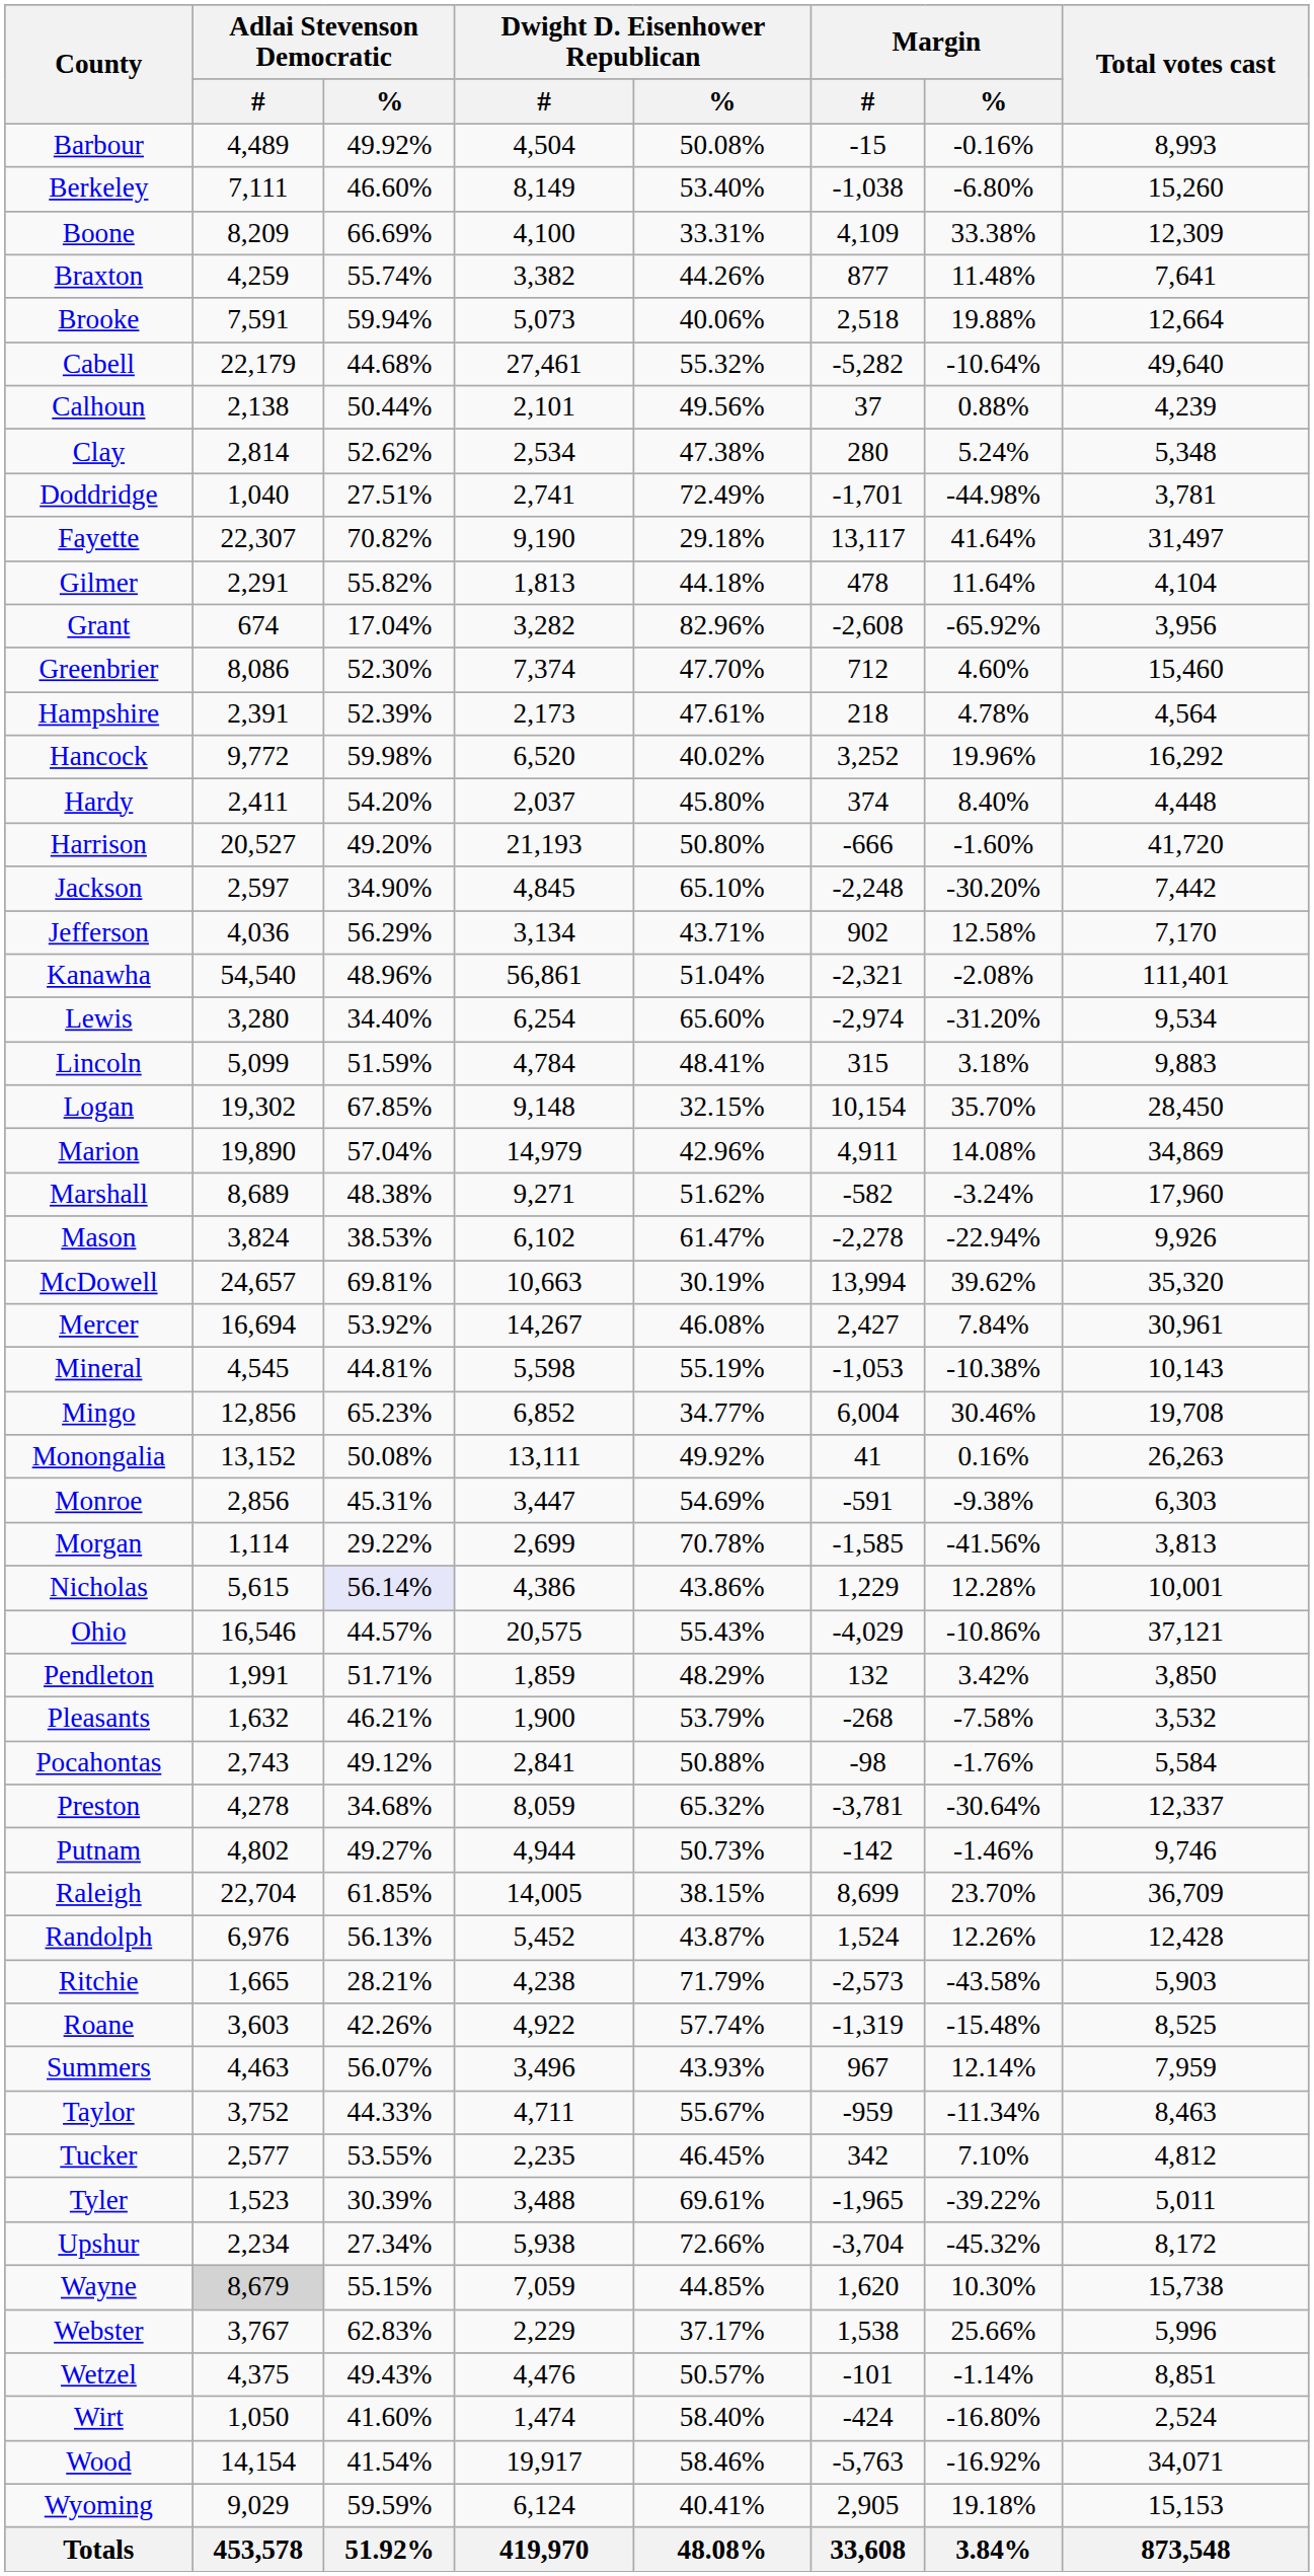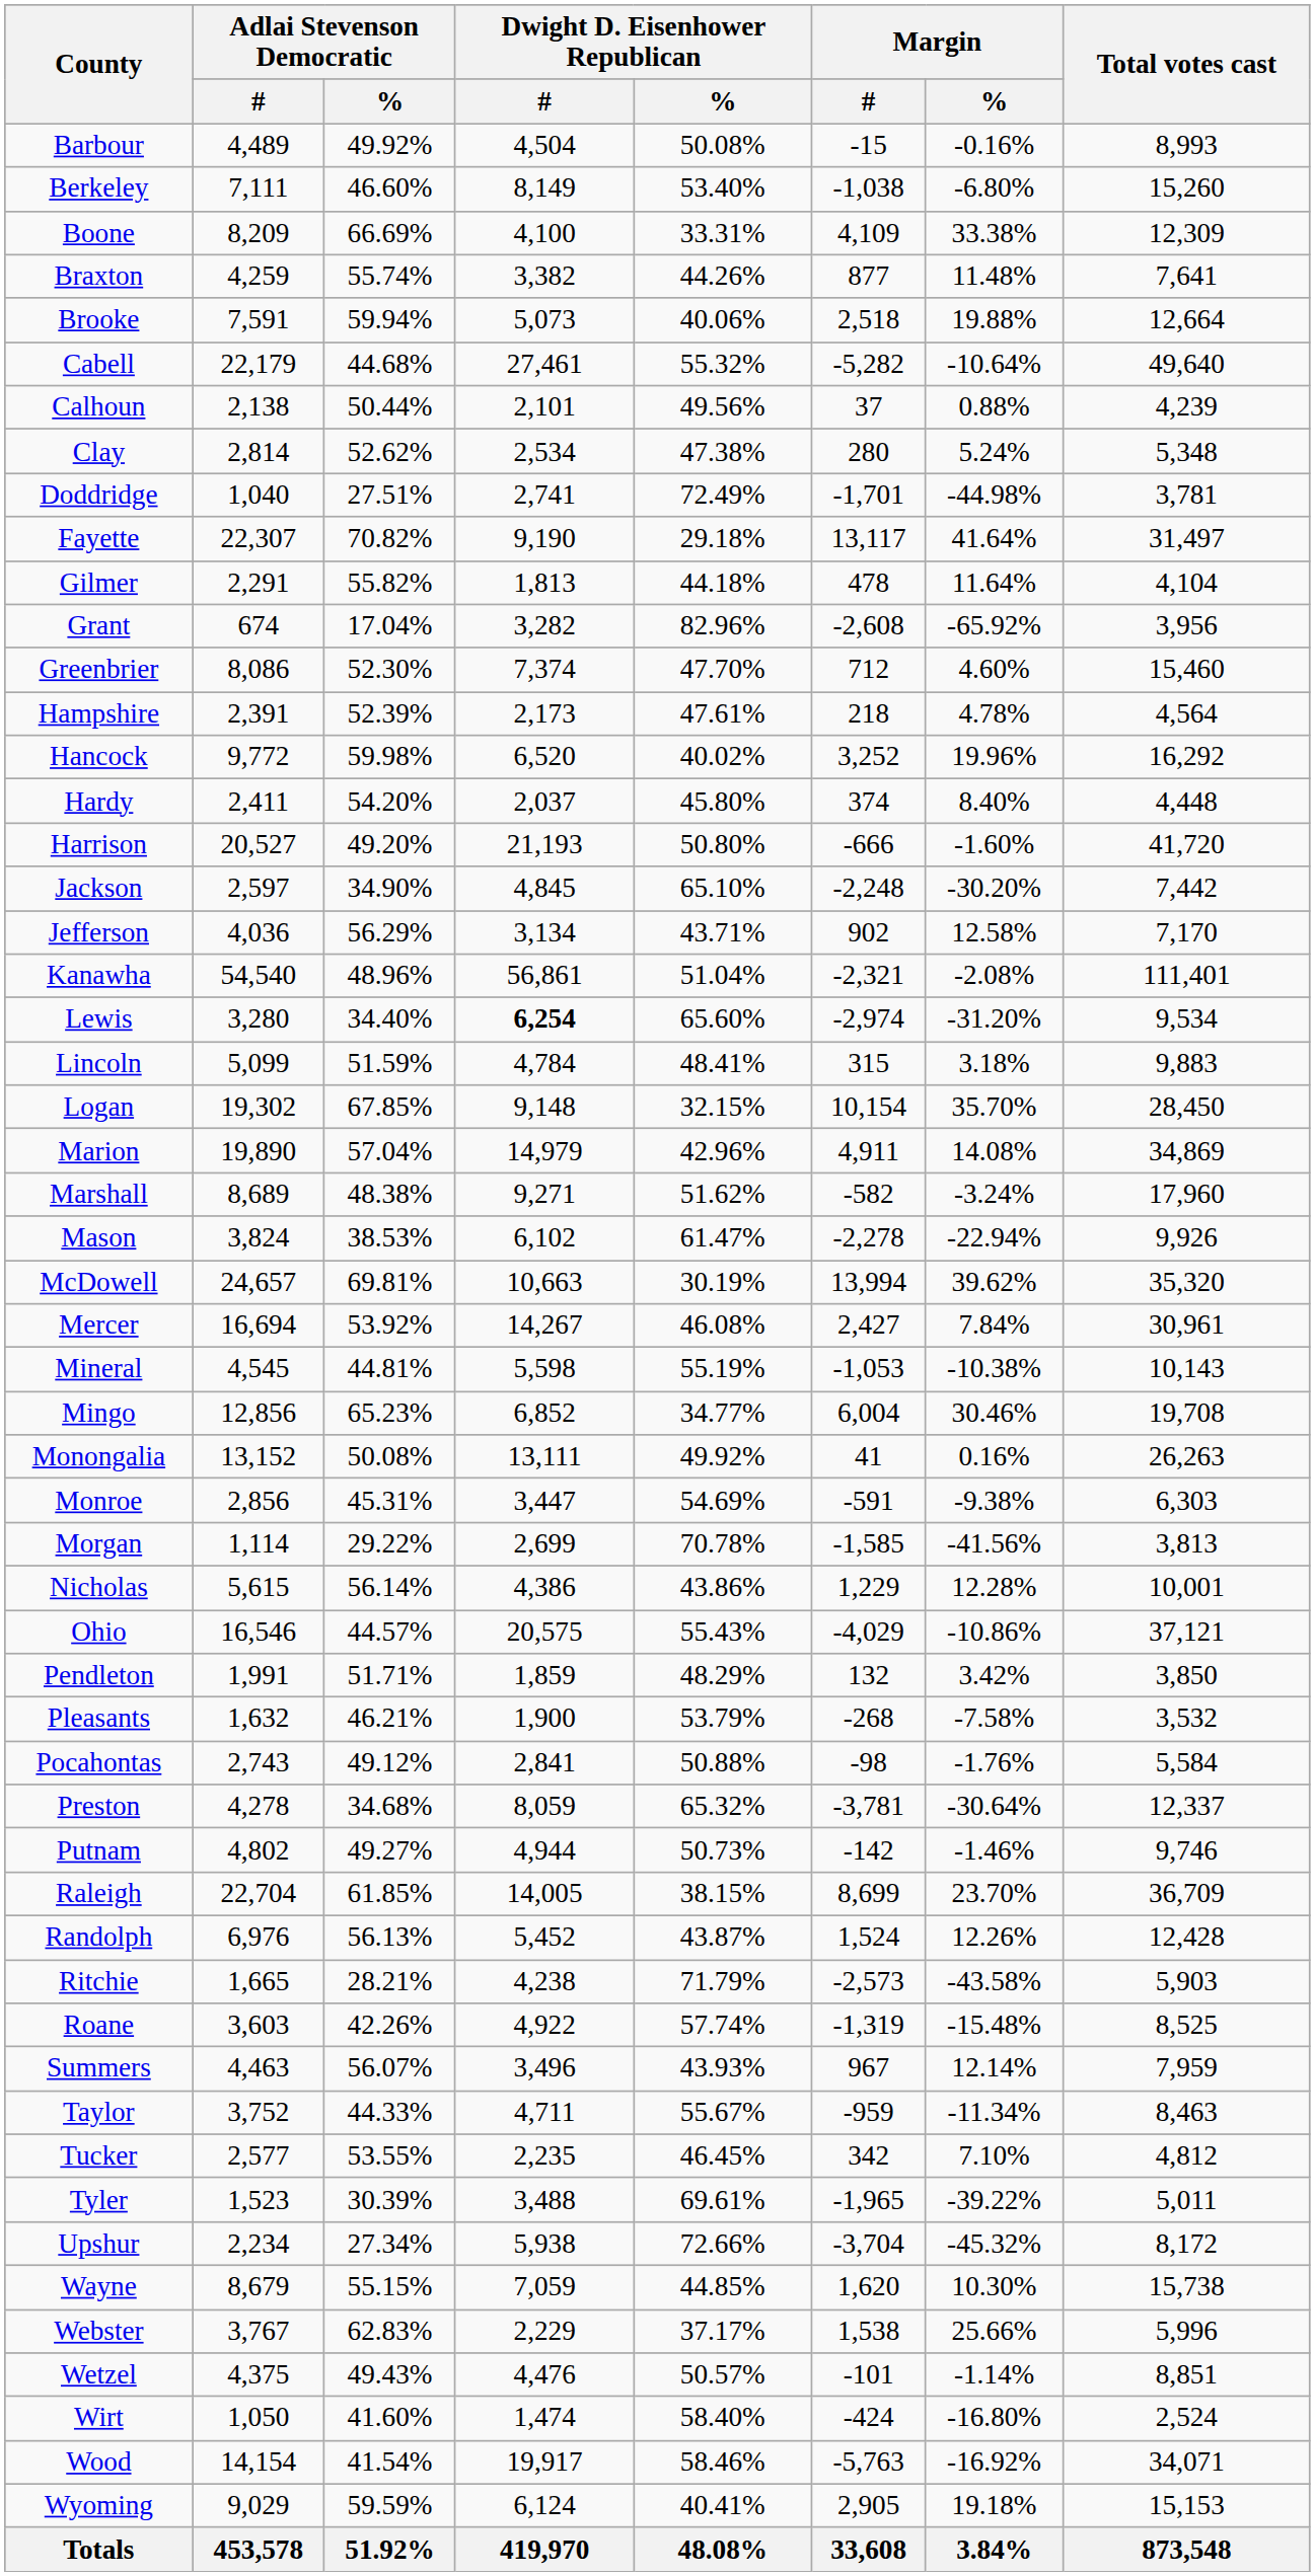Lewis | Dwight D. Eisenhower Republican / #: normal -> bold
Nicholas | Adlai Stevenson Democratic / %: lavender background -> no background
Wayne | Adlai Stevenson Democratic / #: lightgrey background -> no background
